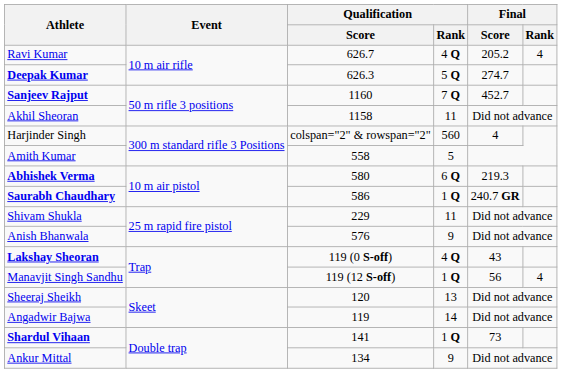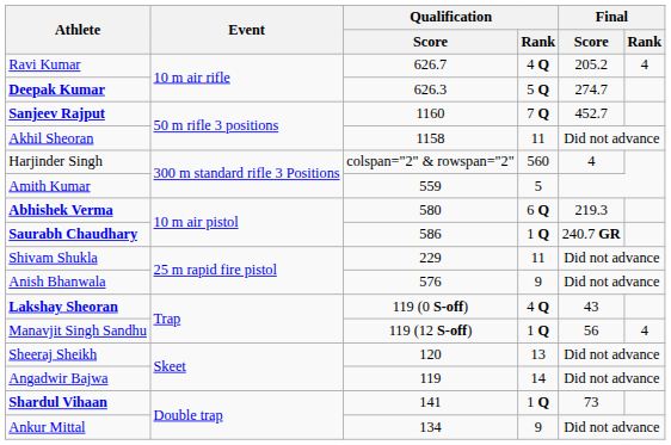Amith Kumar | Qualification / Score: 558 -> 559
